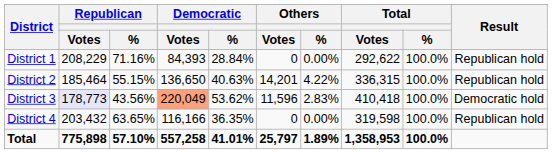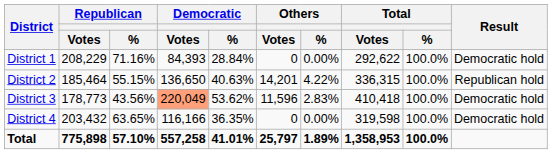District 1 | Result: Republican hold -> Democratic hold
District 3 | Republican / Votes: lavender background -> no background
District 4 | Result: Republican hold -> Democratic hold
